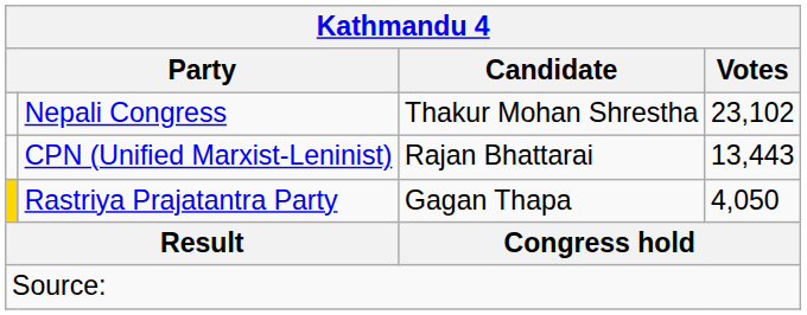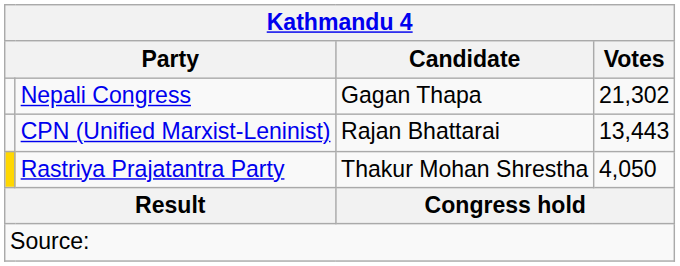Nepali Congress | Candidate: Thakur Mohan Shrestha -> Gagan Thapa
Nepali Congress | Votes: 23,102 -> 21,302
Rastriya Prajatantra Party | Candidate: Gagan Thapa -> Thakur Mohan Shrestha
